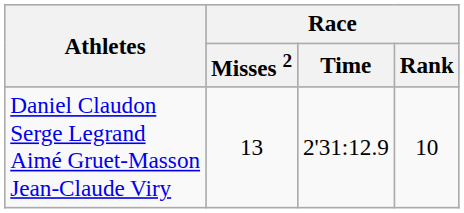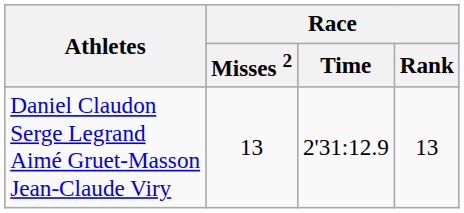row 3 | Race / Rank: 10 -> 13
